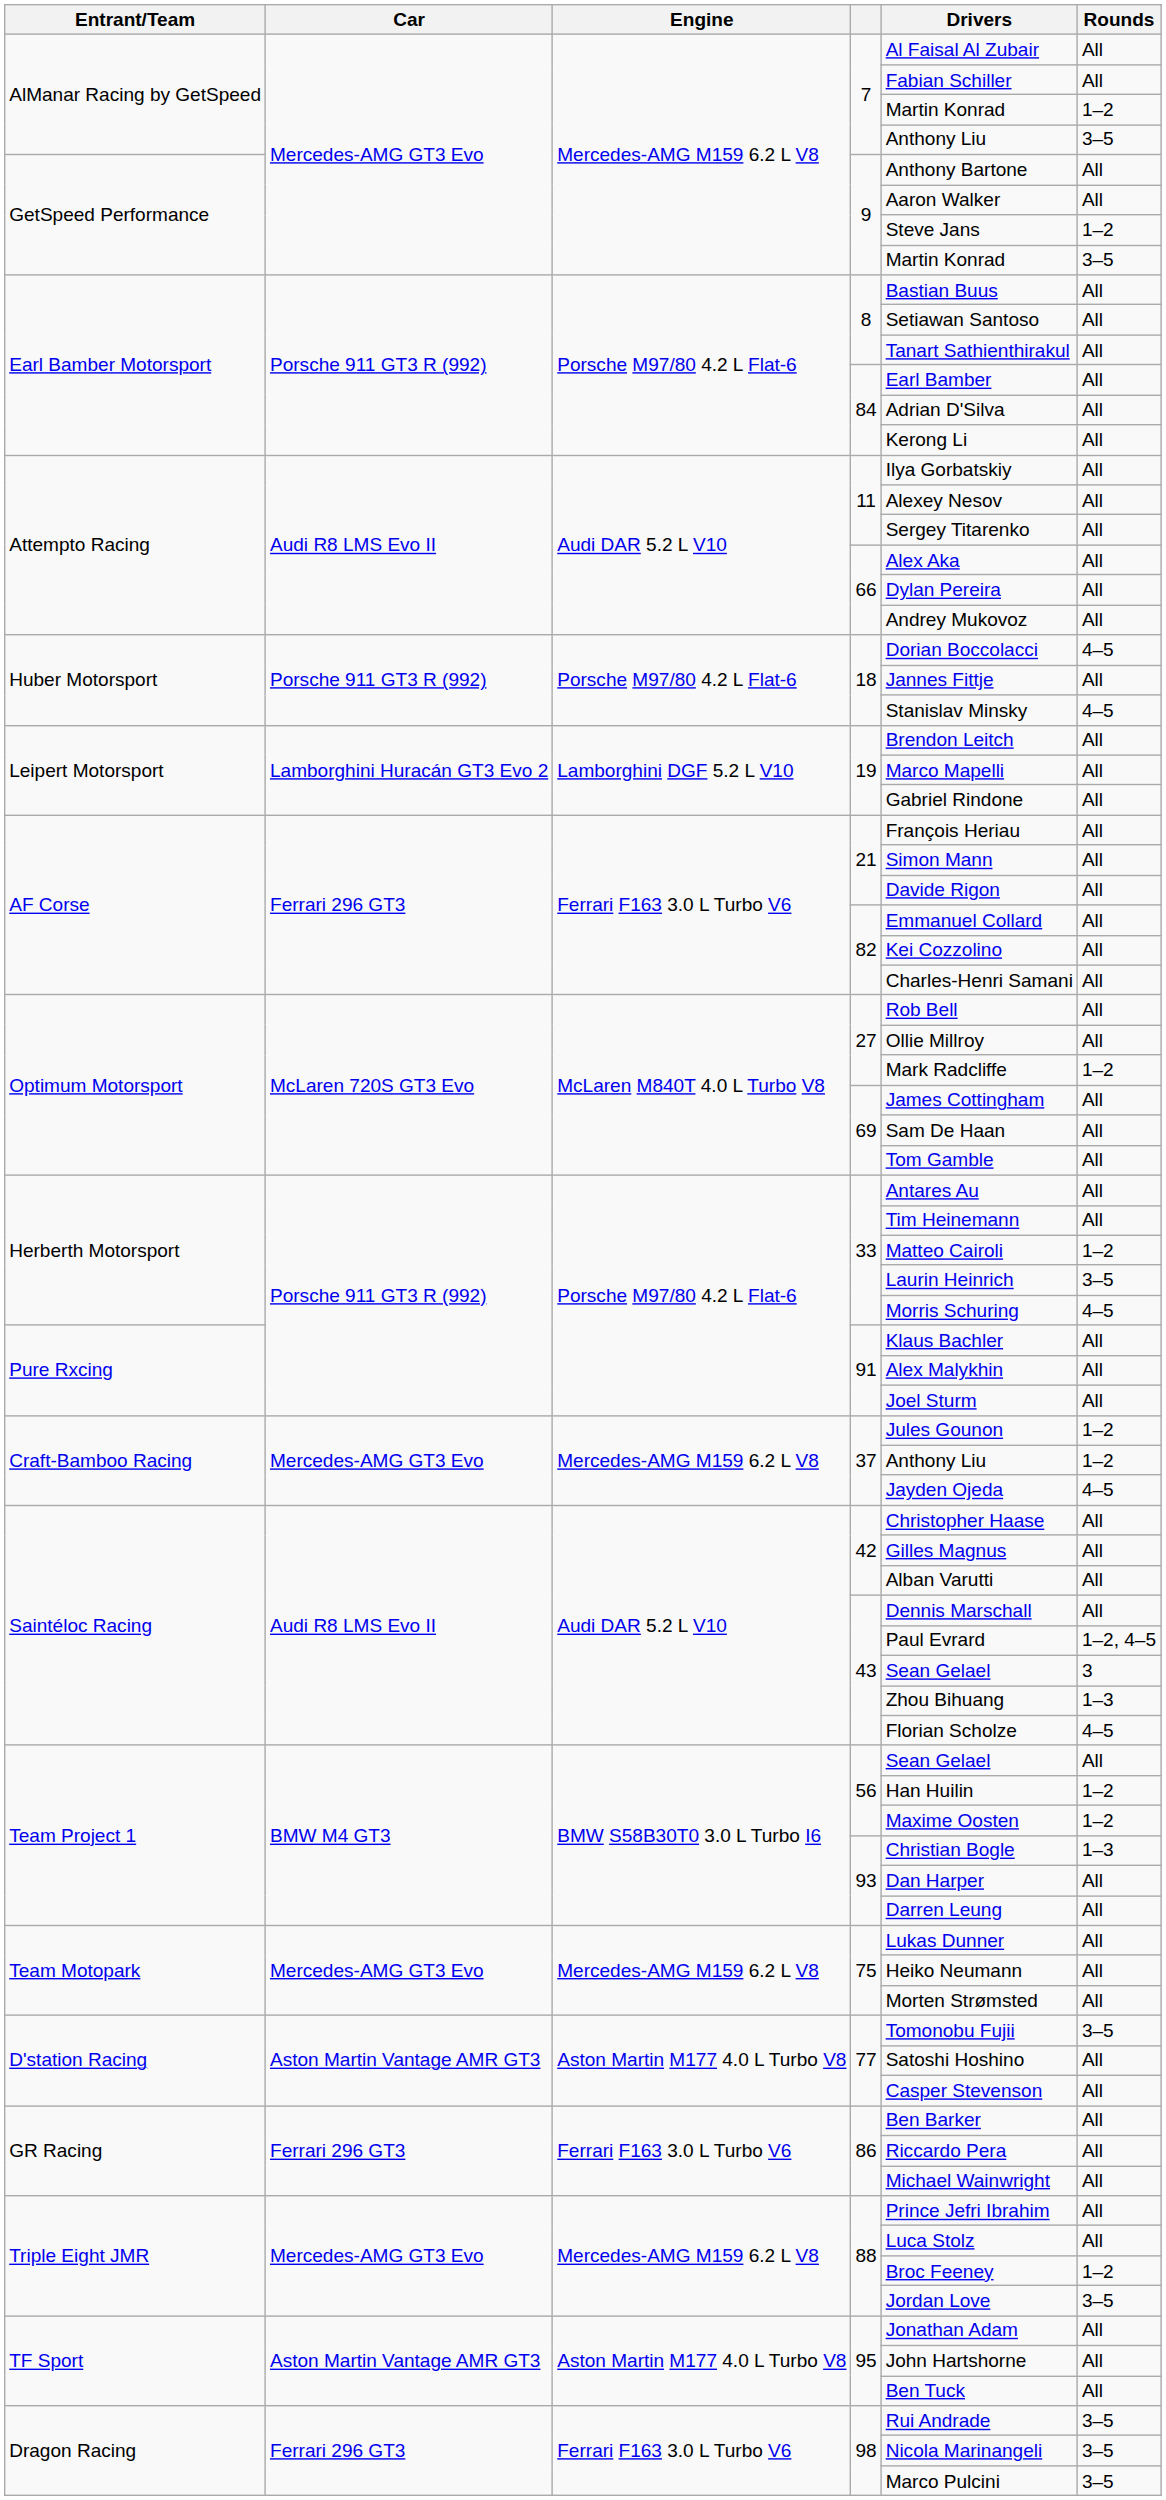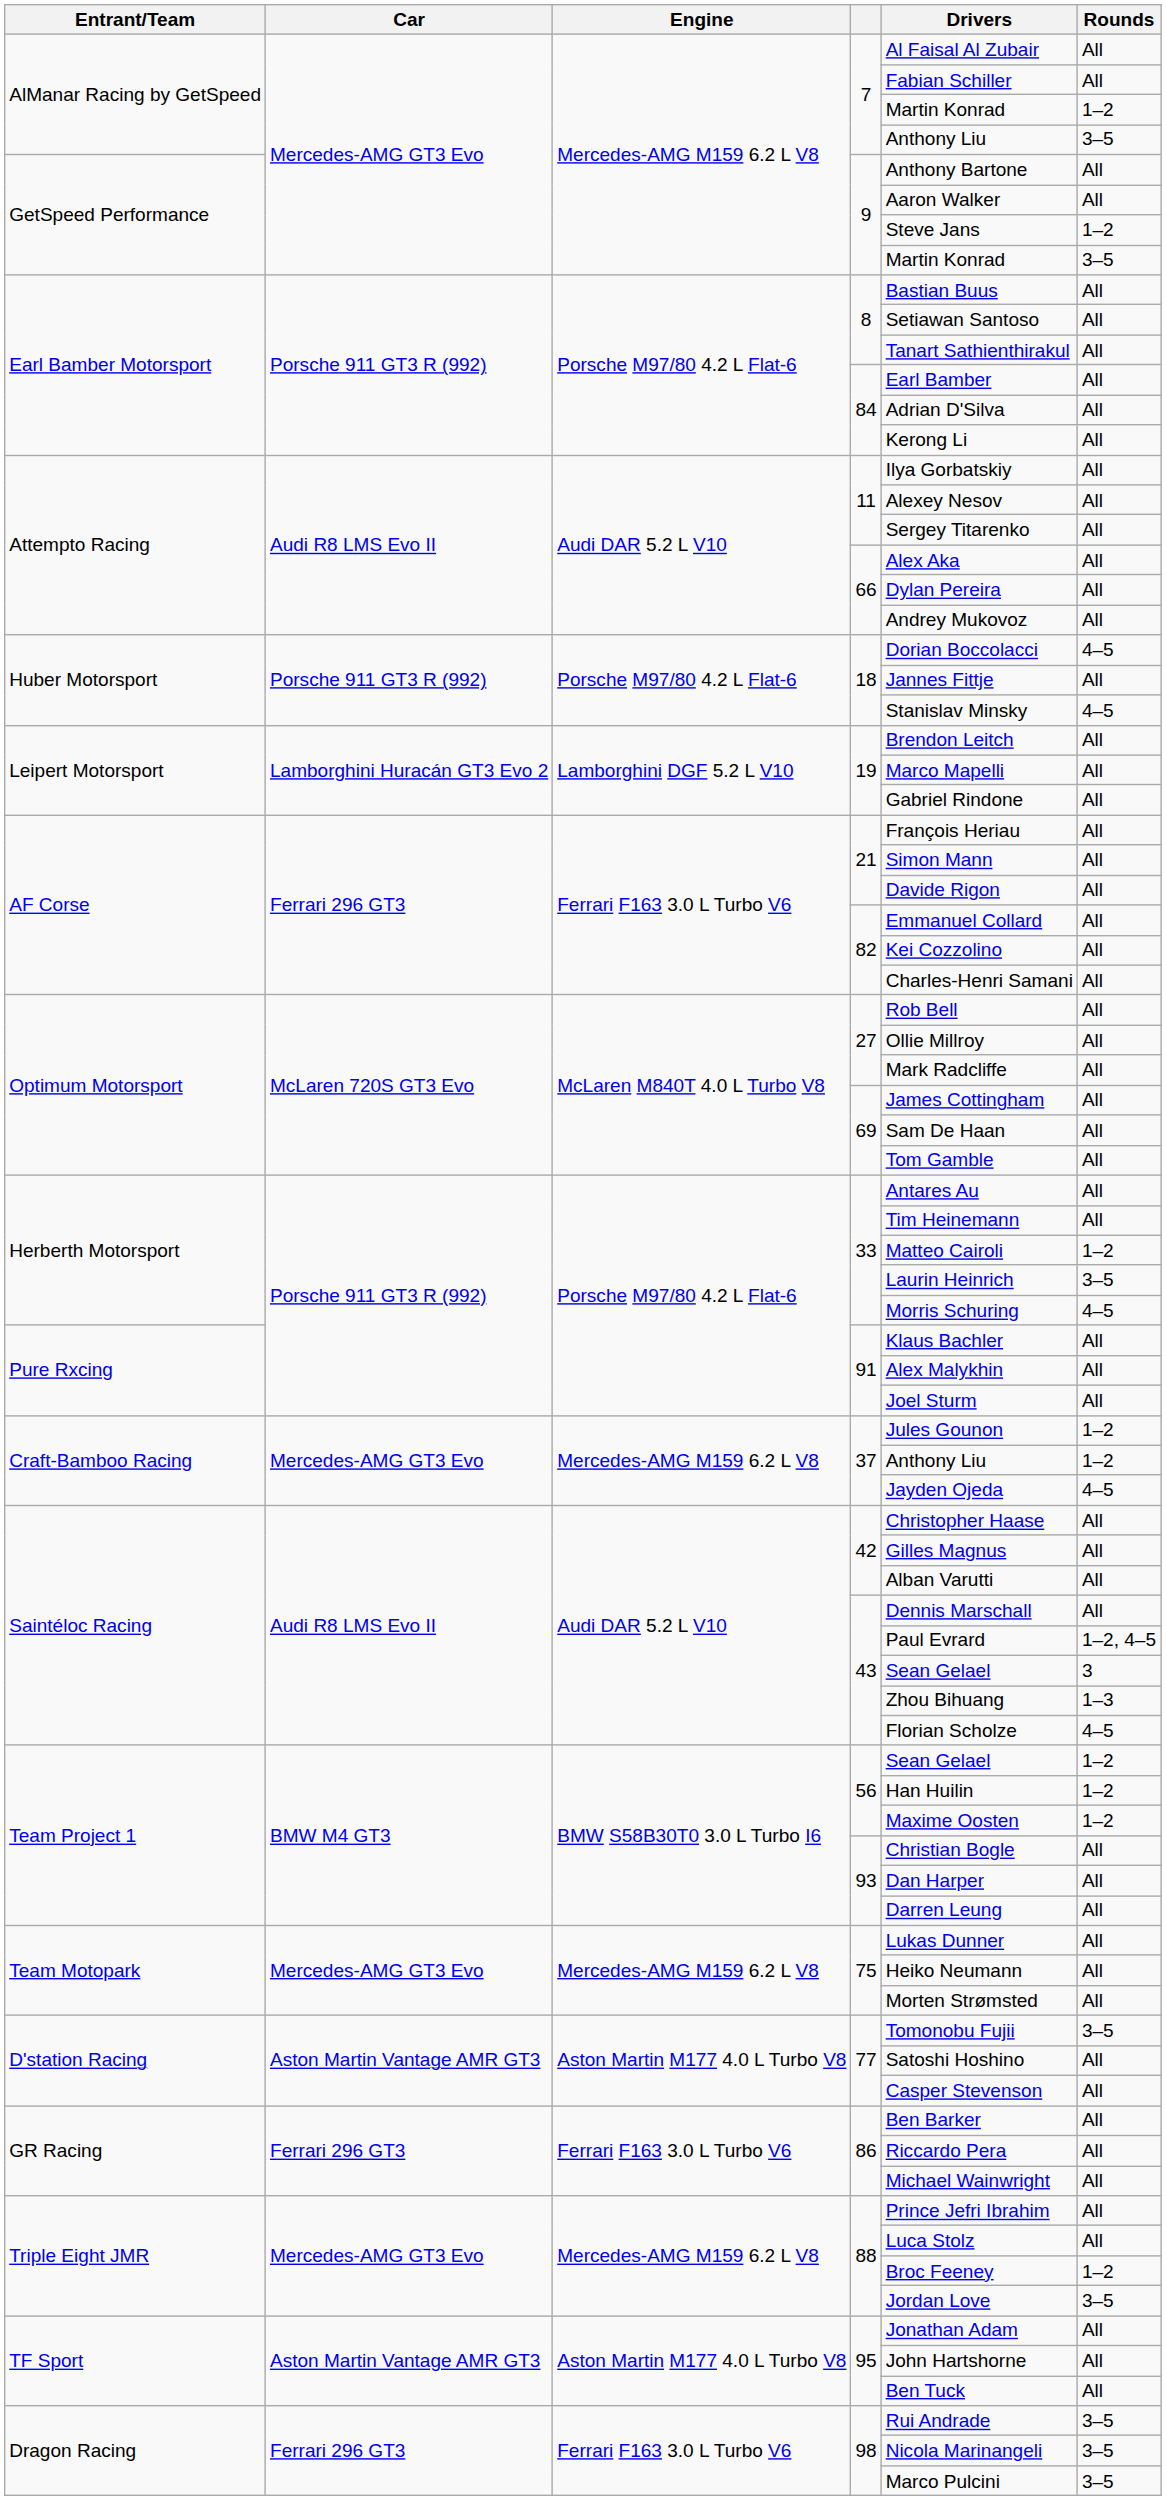row 36 | Rounds: 1–2 -> All
row 59 | Rounds: All -> 1–2
row 62 | Rounds: 1–3 -> All
